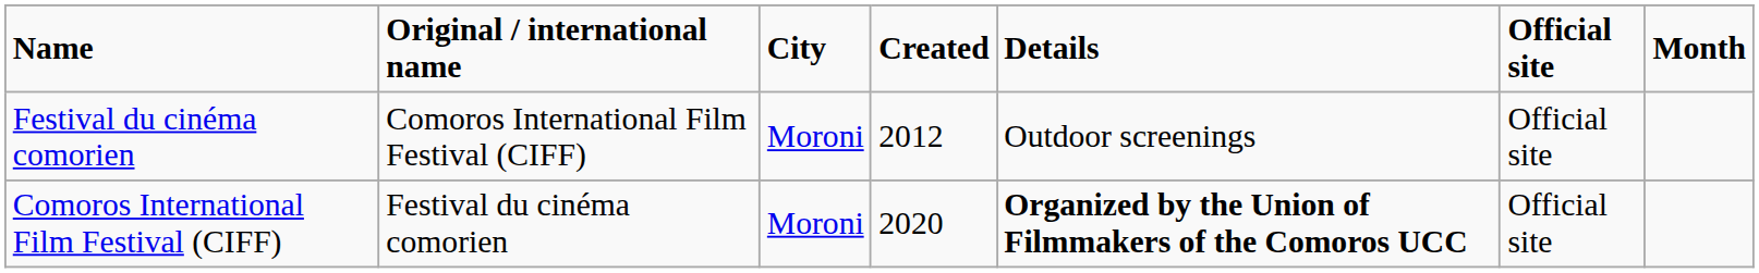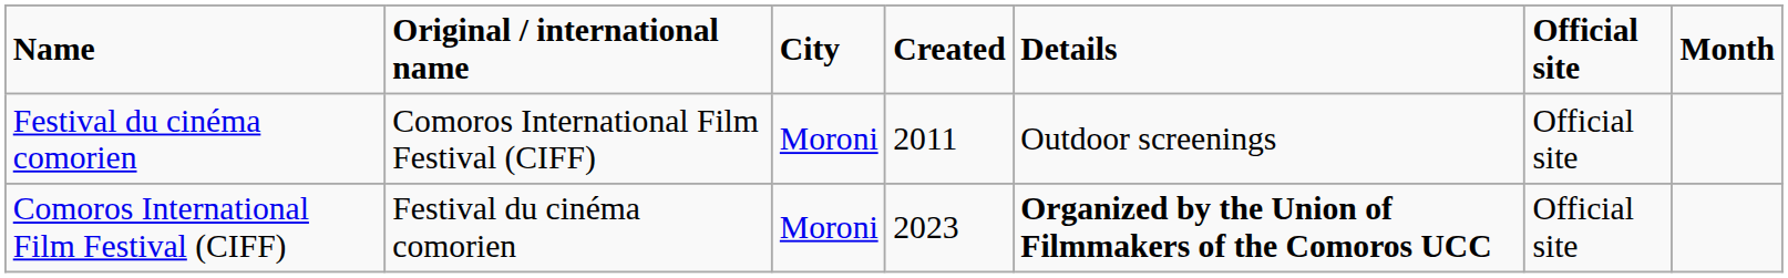row 2 | Created: 2012 -> 2011
row 3 | Created: 2020 -> 2023
